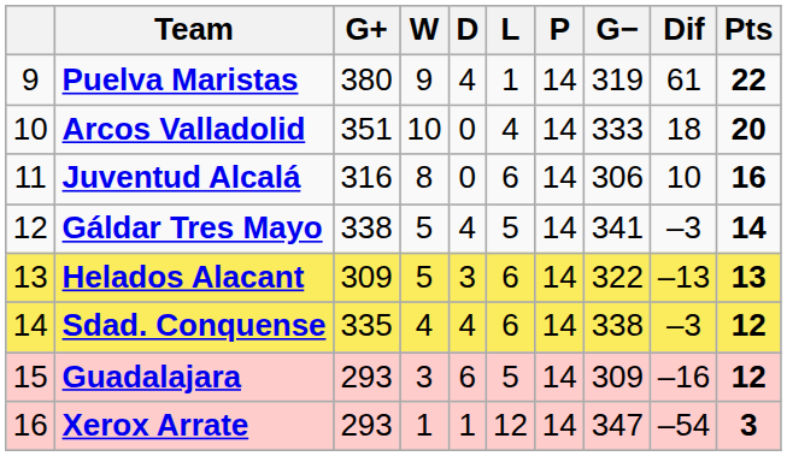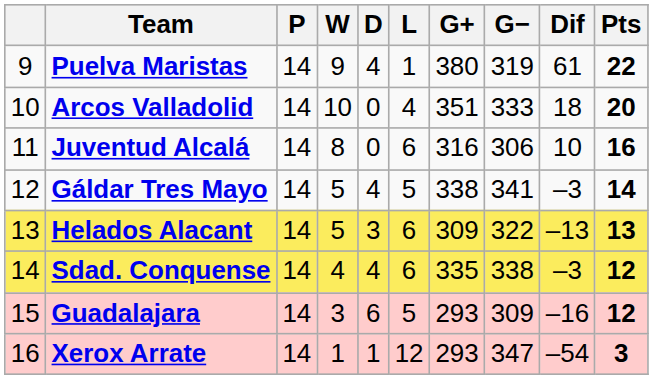columns swapped: P <-> G+
